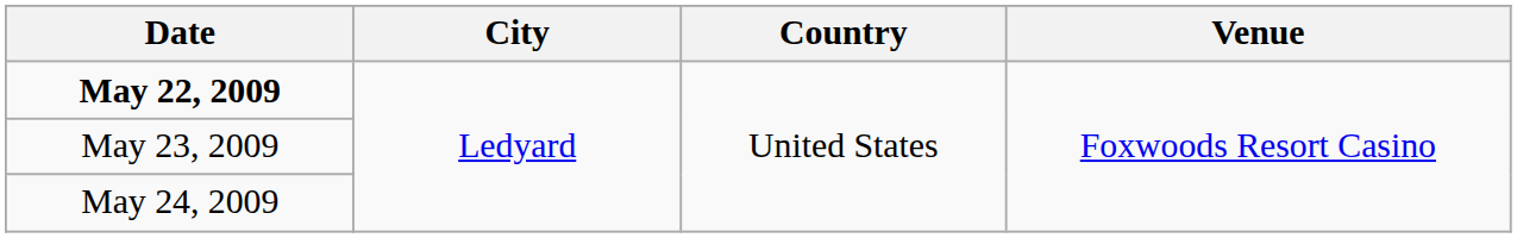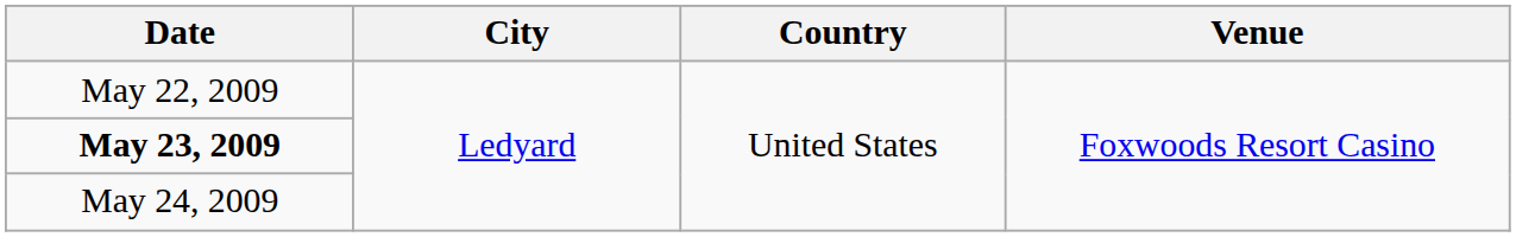May 22, 2009 | Date: bold -> normal
May 23, 2009 | Date: normal -> bold
